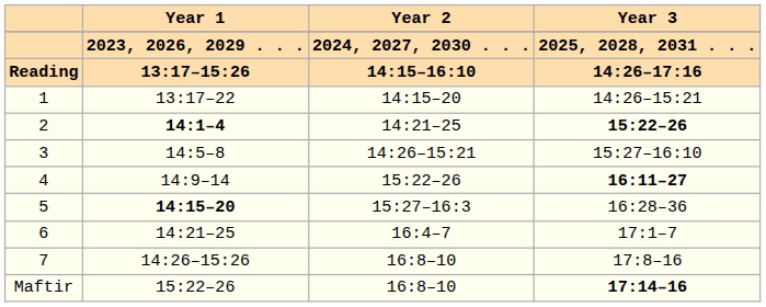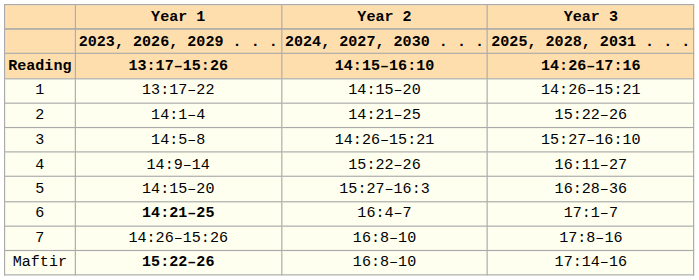2 | Year 1: bold -> normal
2 | Year 3: bold -> normal
4 | Year 3: bold -> normal
5 | Year 1: bold -> normal
6 | Year 1: normal -> bold
Maftir | Year 1: normal -> bold
Maftir | Year 3: bold -> normal
